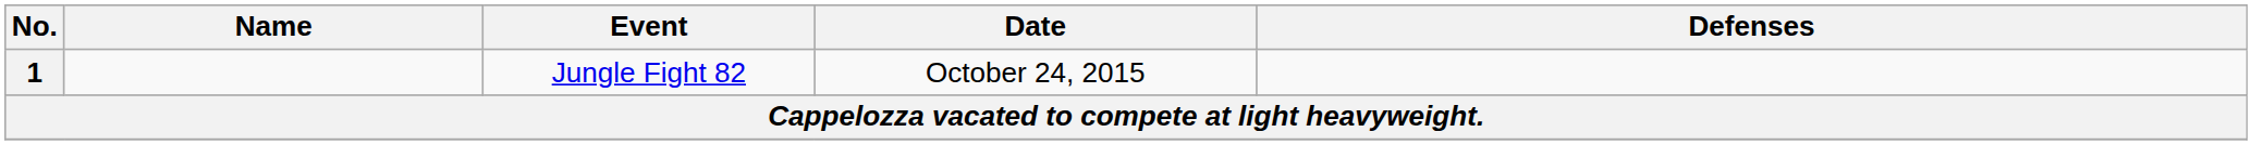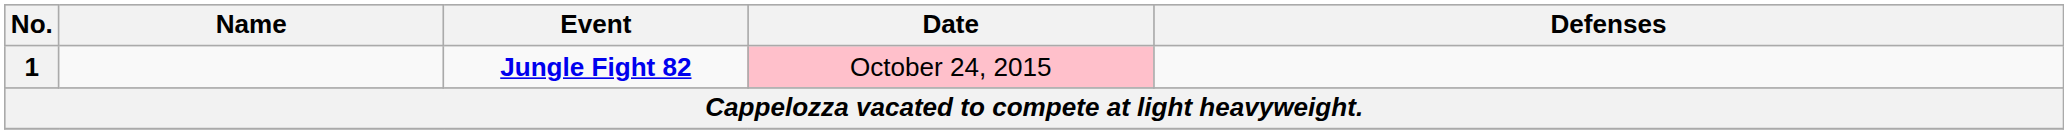1 | Event: normal -> bold
1 | Date: no background -> pink background
